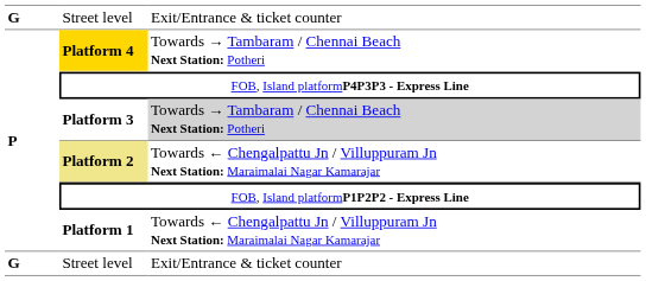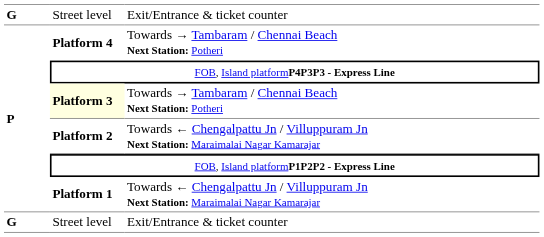Platform 4 | column 2: gold background -> no background
Platform 3 | column 2: no background -> lightyellow background
Platform 3 | column 3: lightgrey background -> no background
Platform 2 | column 2: khaki background -> no background
